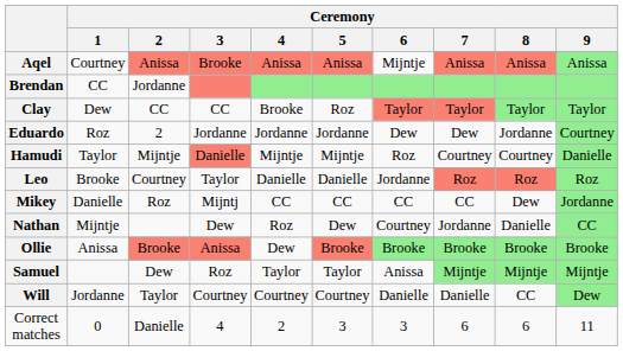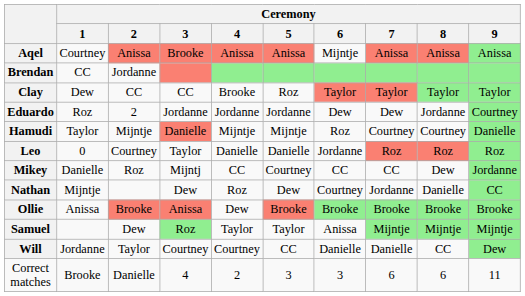Leo | Ceremony / 1: Brooke -> 0
Mikey | Ceremony / 5: CC -> Courtney
Samuel | Ceremony / 3: no background -> lightgreen background
Will | Ceremony / 5: Courtney -> CC
Correct matches | Ceremony / 1: 0 -> Brooke
